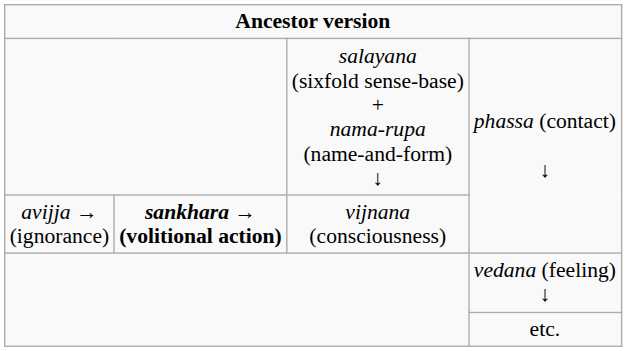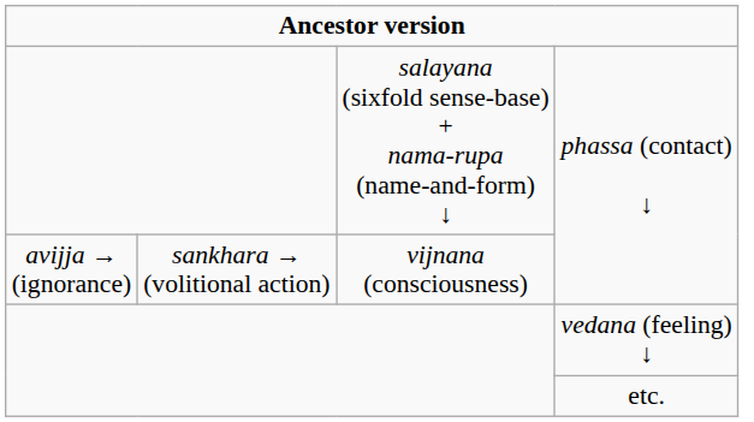vijnana (consciousness) | column 2: bold -> normal
